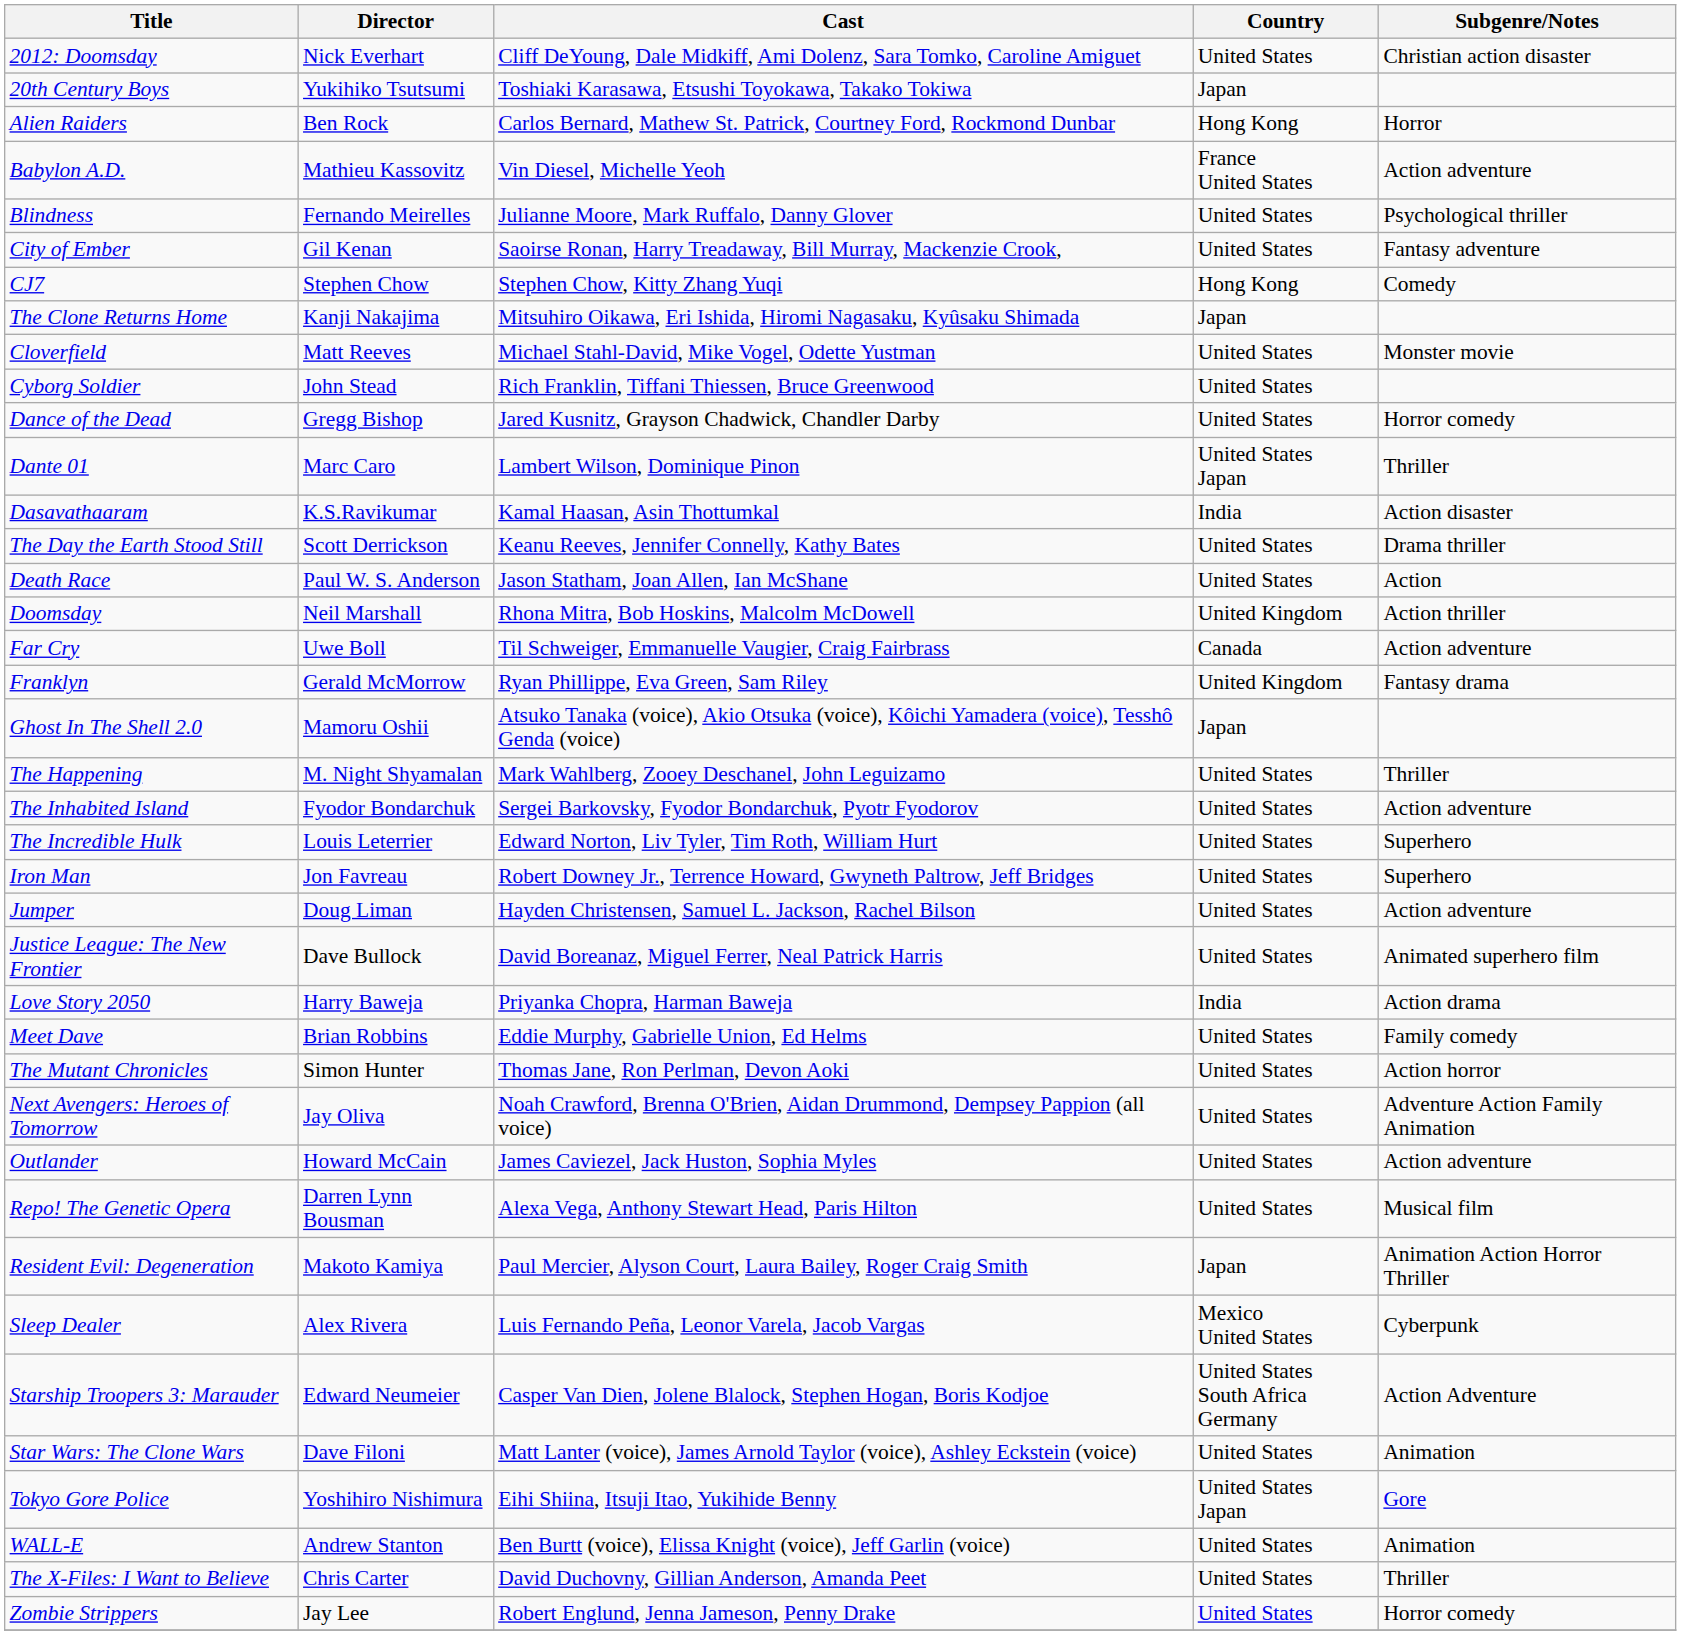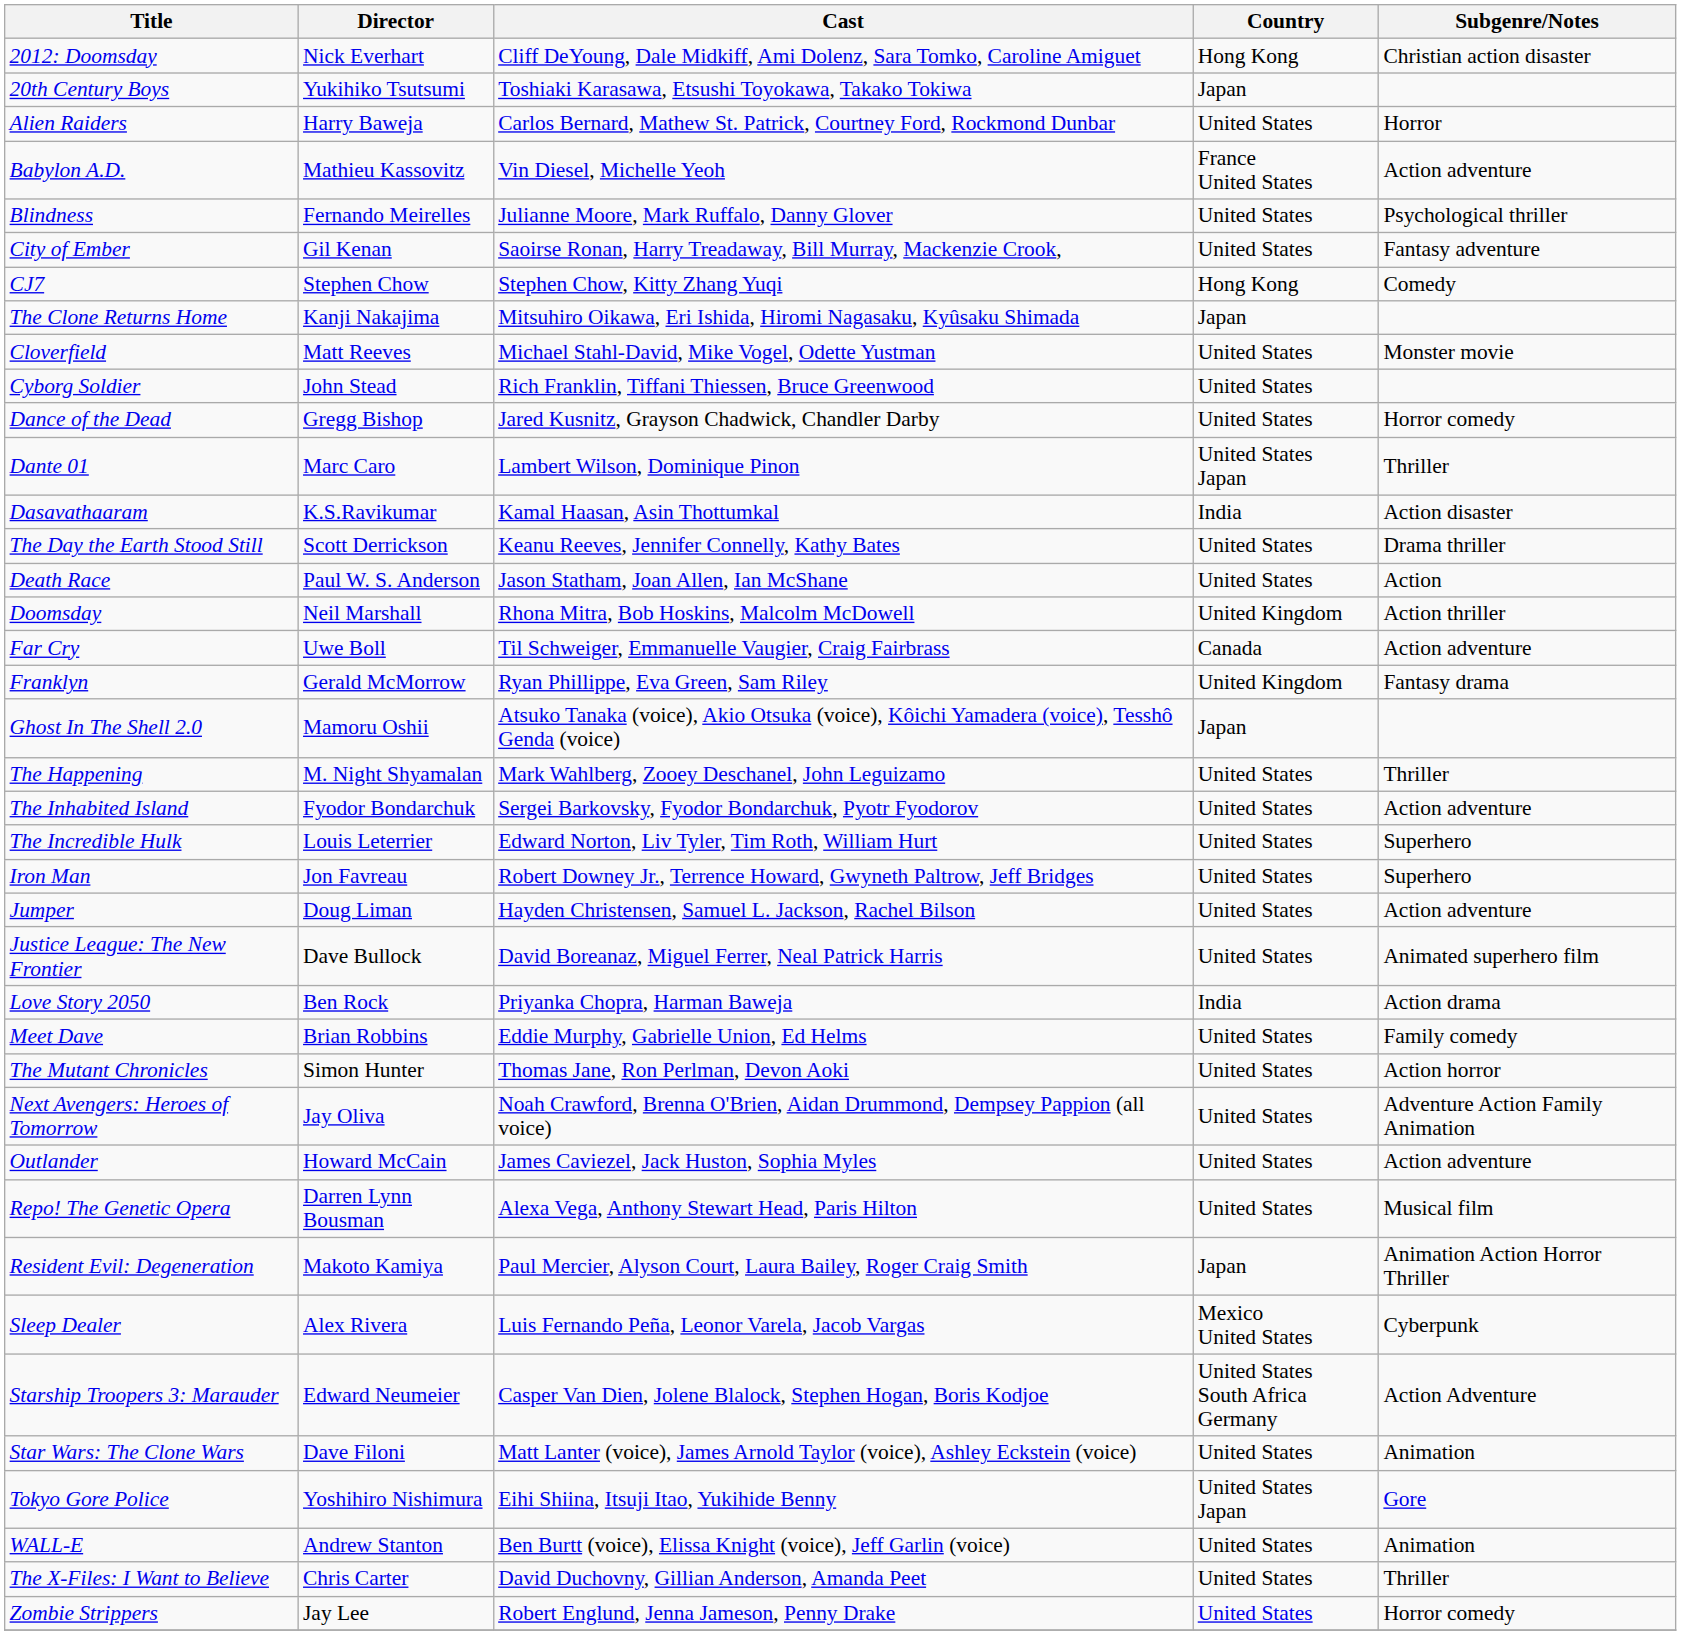2012: Doomsday | Country: United States -> Hong Kong
Alien Raiders | Director: Ben Rock -> Harry Baweja
Alien Raiders | Country: Hong Kong -> United States
Love Story 2050 | Director: Harry Baweja -> Ben Rock
